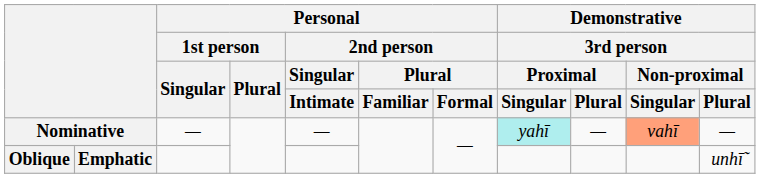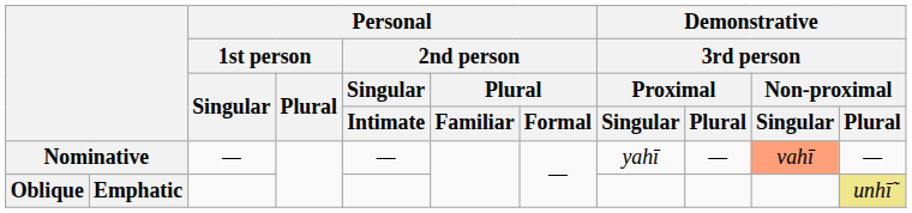Nominative | Demonstrative / 3rd person / Proximal / Singular: paleturquoise background -> no background
Oblique | Demonstrative / 3rd person / Non-proximal / Plural: no background -> khaki background
